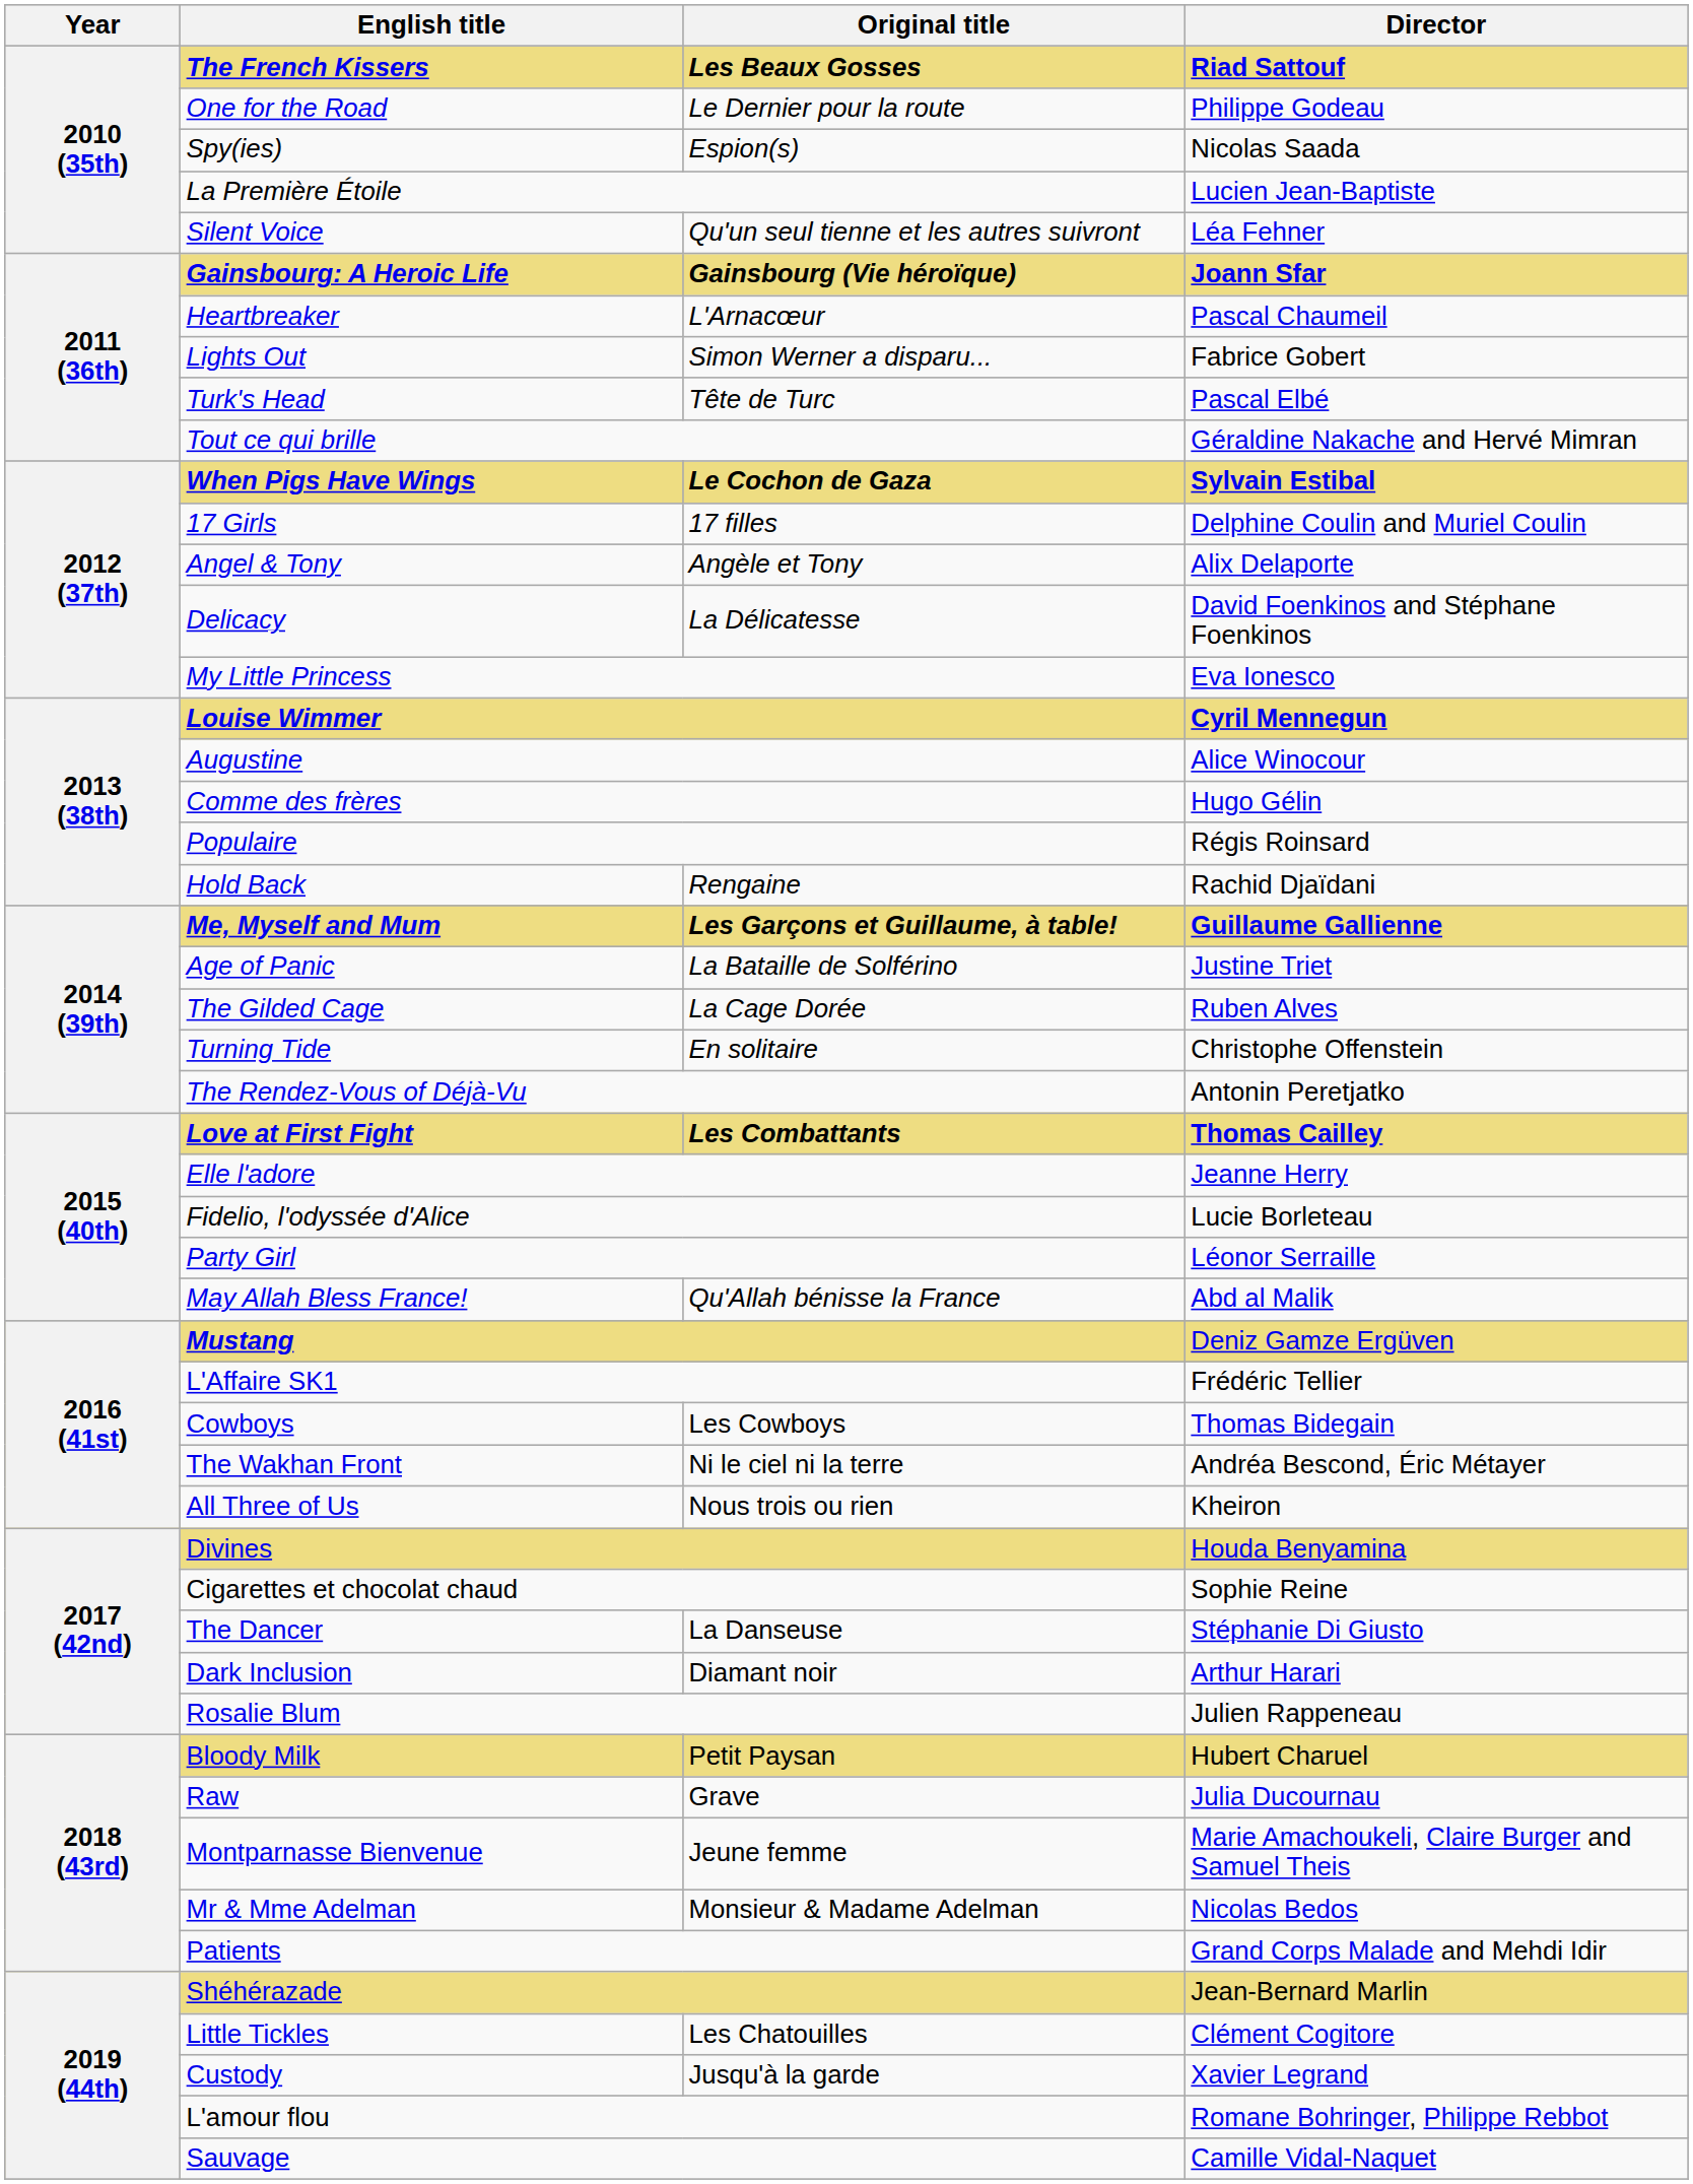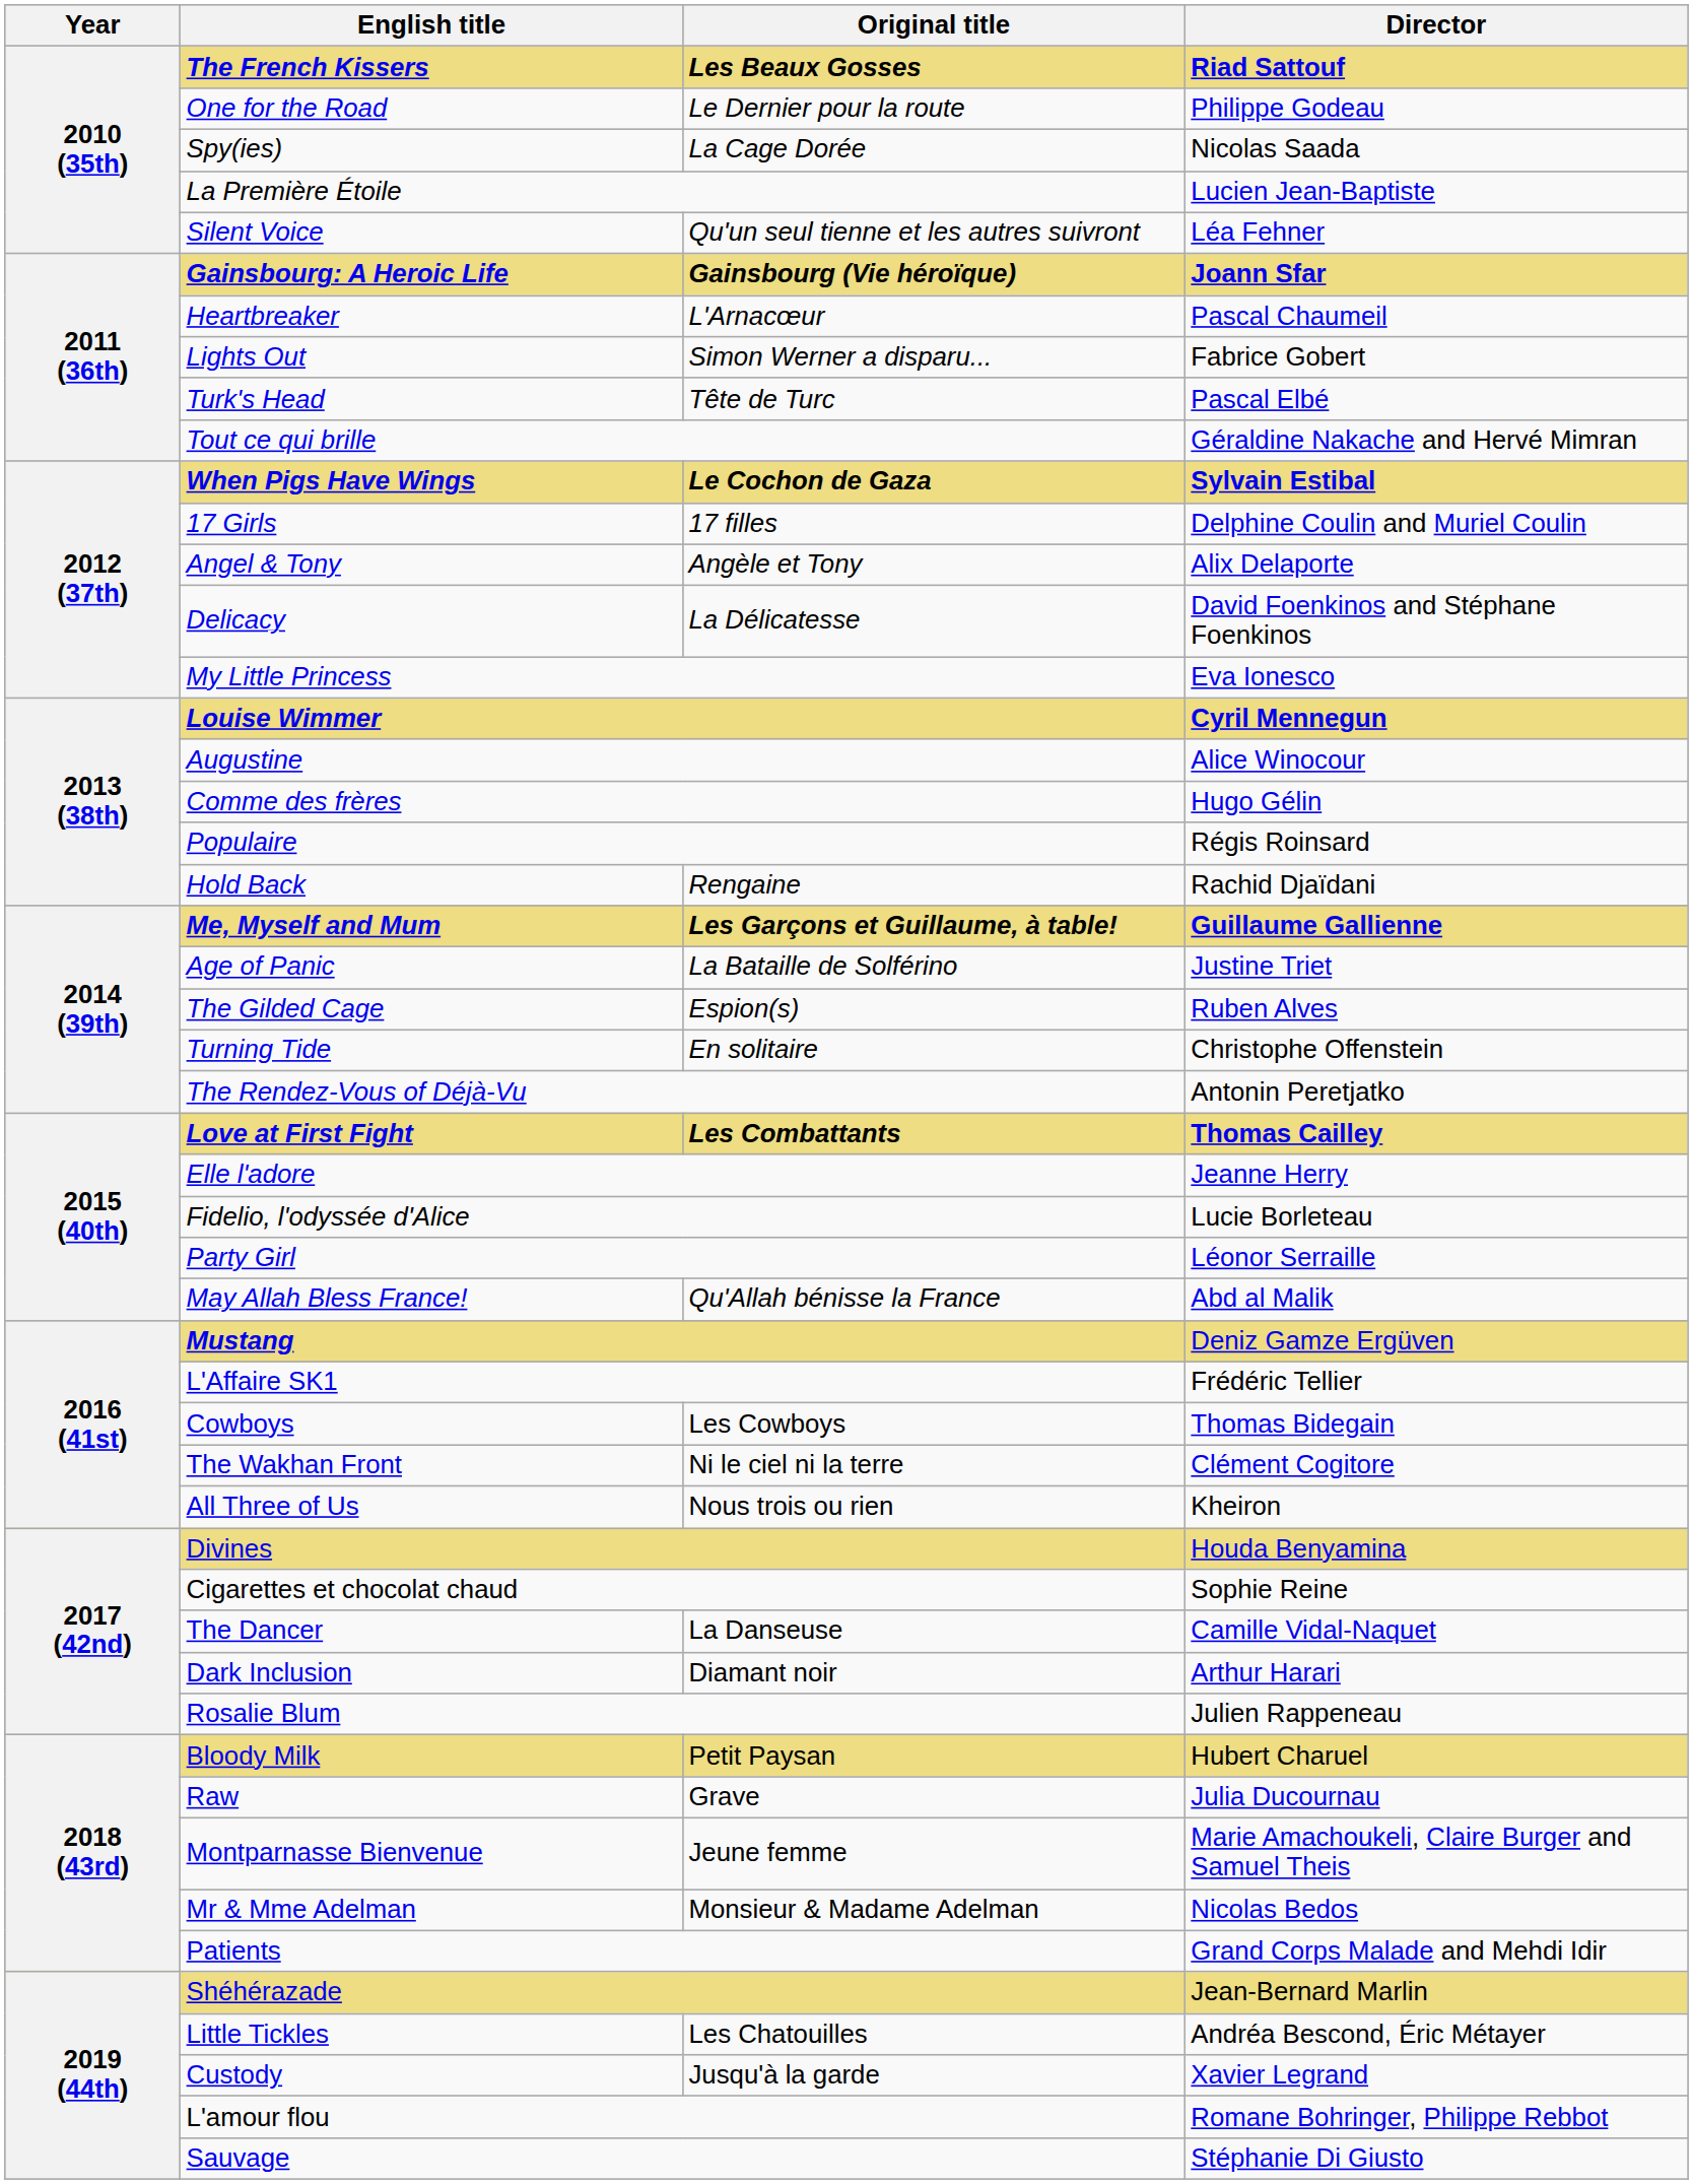Spy(ies) | Original title: Espion(s) -> La Cage Dorée
The Gilded Cage | Original title: La Cage Dorée -> Espion(s)
The Wakhan Front | Director: Andréa Bescond, Éric Métayer -> Clément Cogitore
The Dancer | Director: Stéphanie Di Giusto -> Camille Vidal-Naquet
Little Tickles | Director: Clément Cogitore -> Andréa Bescond, Éric Métayer
Sauvage | Director: Camille Vidal-Naquet -> Stéphanie Di Giusto
